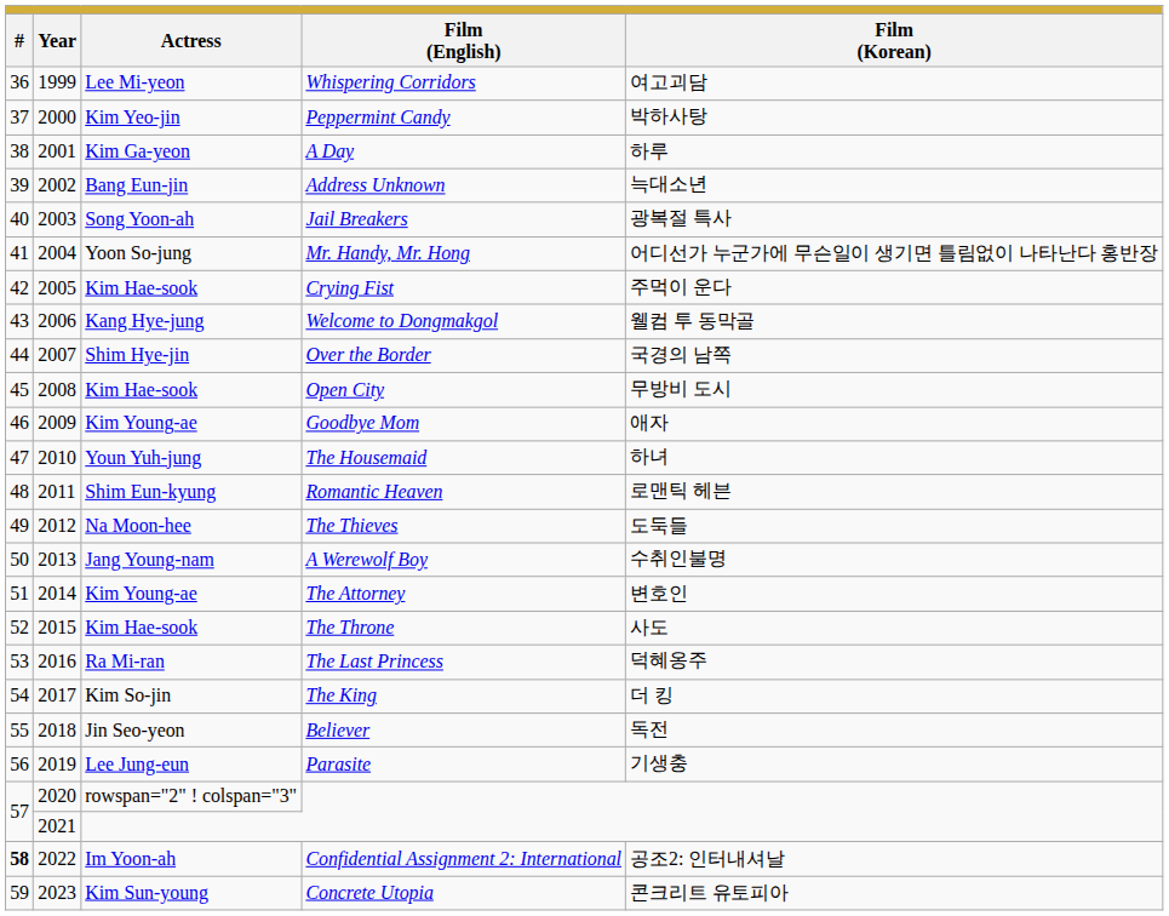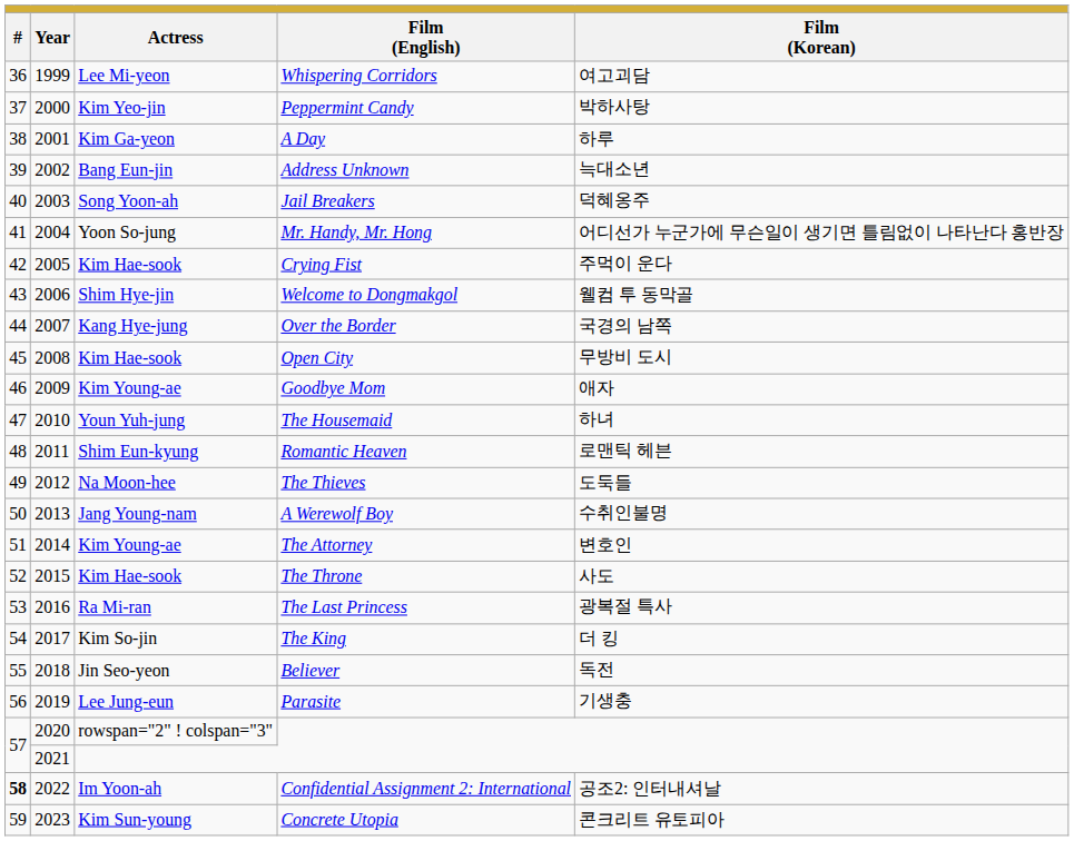Jail Breakers | Film (Korean): 광복절 특사 -> 덕혜옹주
Welcome to Dongmakgol | Actress: Kang Hye-jung -> Shim Hye-jin
Over the Border | Actress: Shim Hye-jin -> Kang Hye-jung
The Last Princess | Film (Korean): 덕혜옹주 -> 광복절 특사
